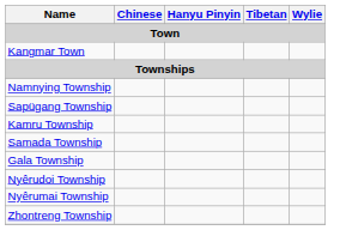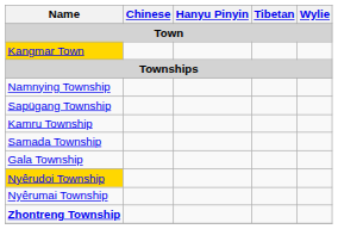Kangmar Town | Name: no background -> gold background
Nyêrudoi Township | Name: no background -> gold background
Zhontreng Township | Name: normal -> bold
